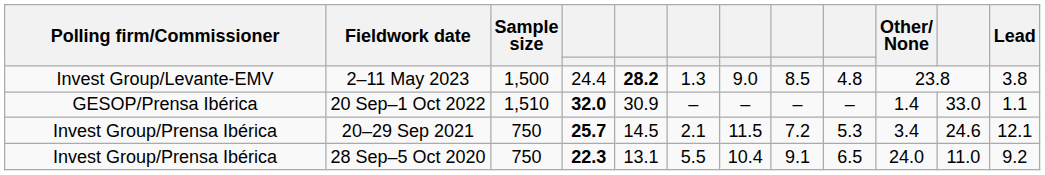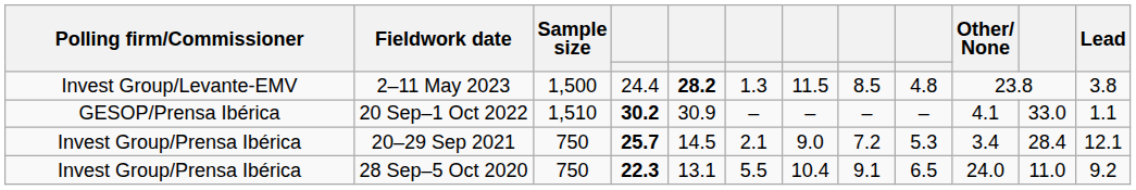2–11 May 2023 | column 7: 9.0 -> 11.5
20 Sep–1 Oct 2022 | column 4: 32.0 -> 30.2
20 Sep–1 Oct 2022 | Other/ None: 1.4 -> 4.1
20–29 Sep 2021 | column 7: 11.5 -> 9.0
20–29 Sep 2021 | column 11: 24.6 -> 28.4
